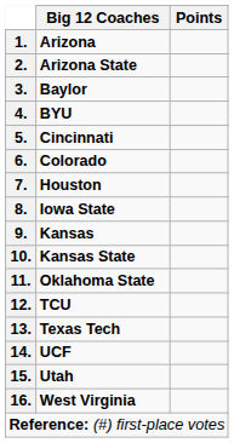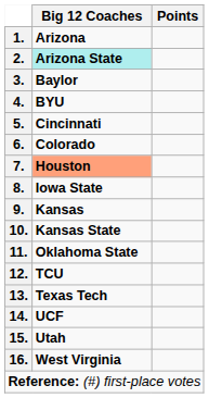2. | Big 12 Coaches: no background -> paleturquoise background
7. | Big 12 Coaches: no background -> lightsalmon background
